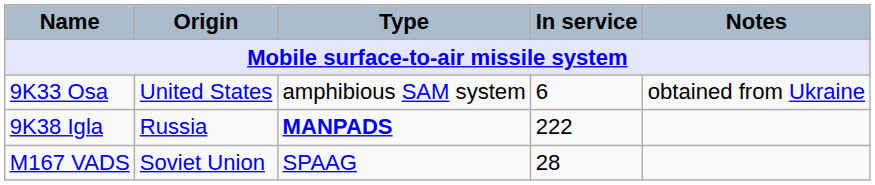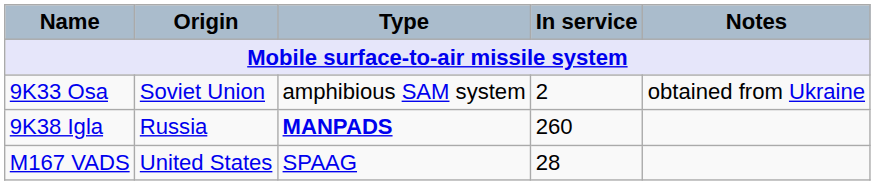9K33 Osa | Origin: United States -> Soviet Union
9K33 Osa | In service: 6 -> 2
9K38 Igla | In service: 222 -> 260
M167 VADS | Origin: Soviet Union -> United States
